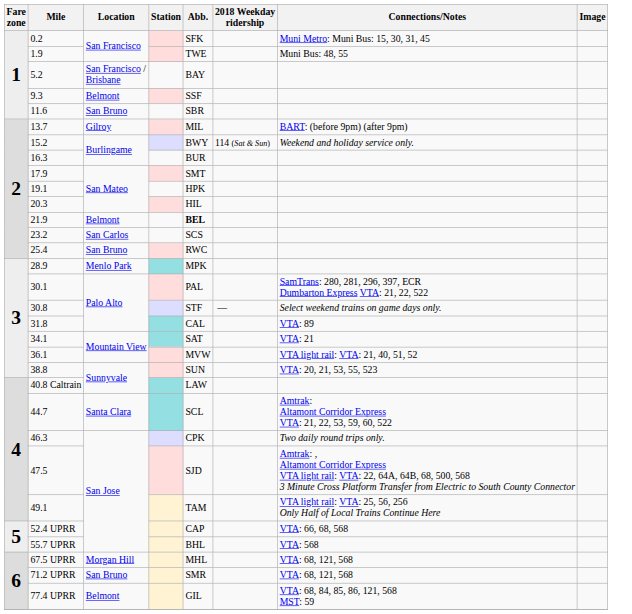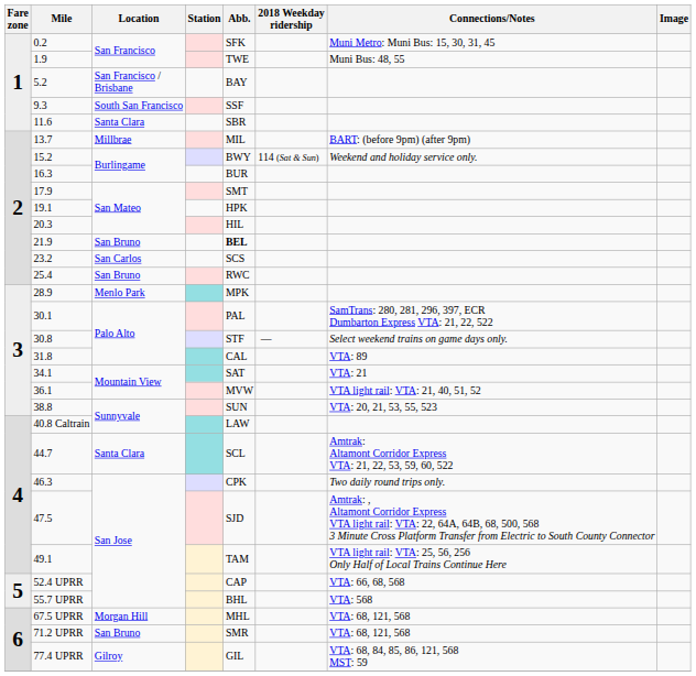9.3 | Location: Belmont -> South San Francisco
11.6 | Location: San Bruno -> Santa Clara
13.7 | Location: Gilroy -> Millbrae
21.9 | Location: Belmont -> San Bruno
77.4 UPRR | Location: Belmont -> Gilroy
